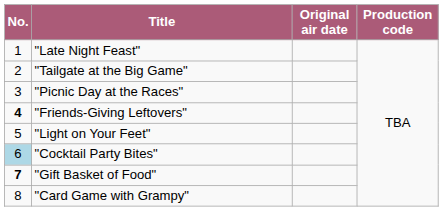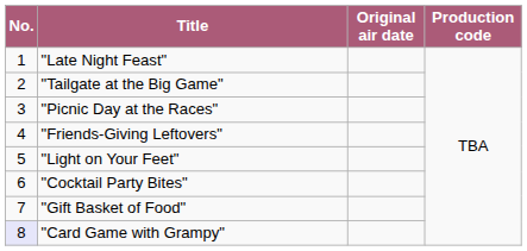"Friends-Giving Leftovers" | No.: bold -> normal
"Cocktail Party Bites" | No.: lightblue background -> no background
"Gift Basket of Food" | No.: bold -> normal
"Card Game with Grampy" | No.: no background -> lavender background
